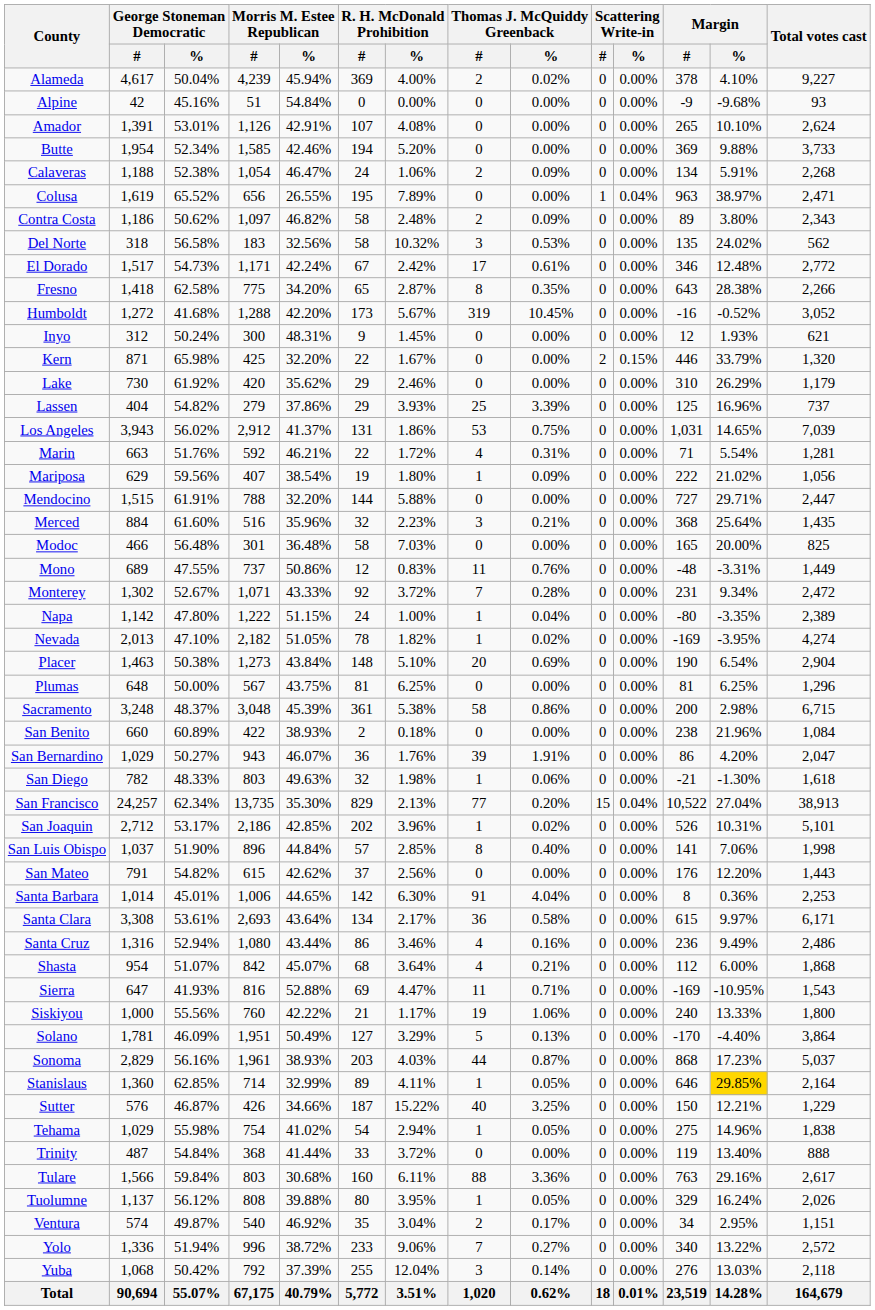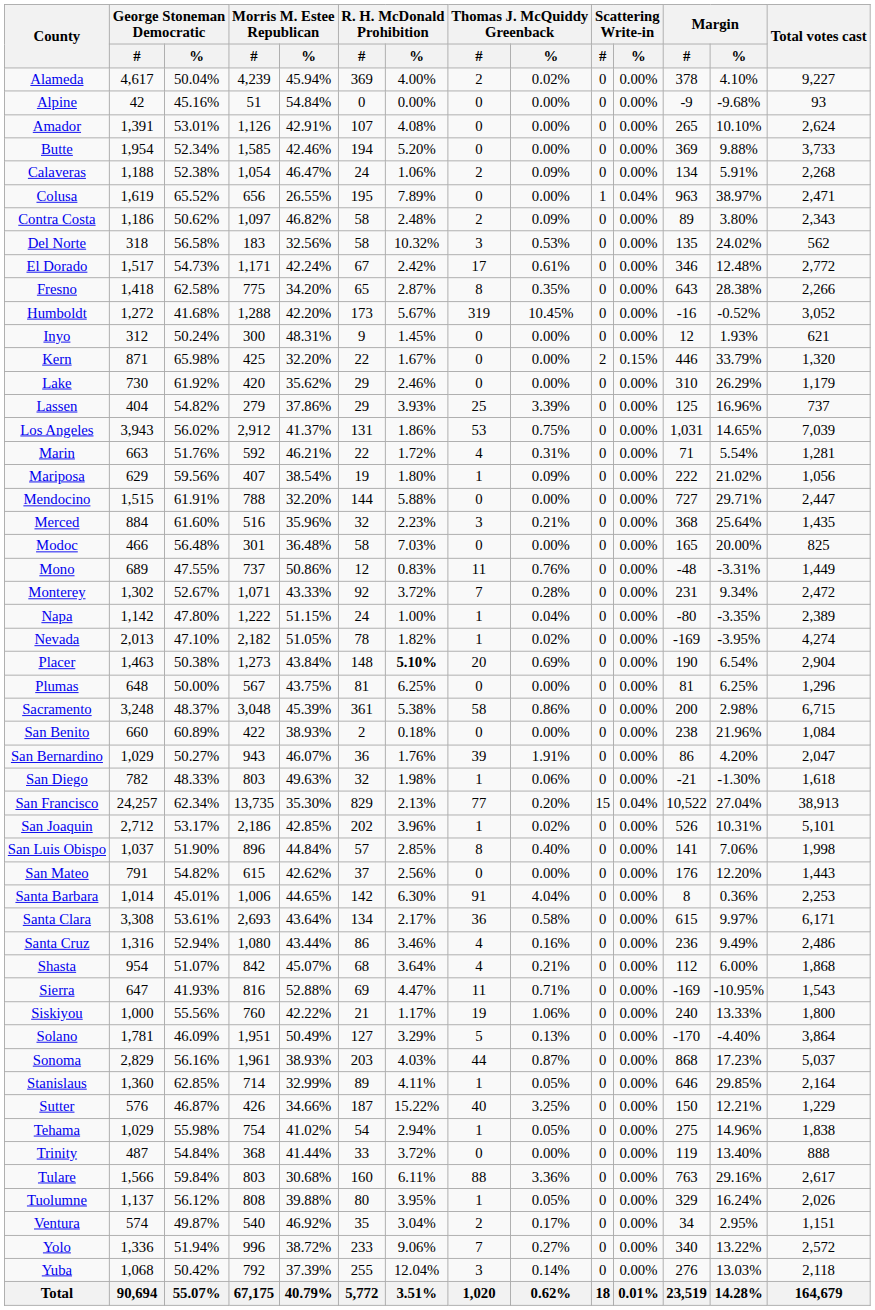Placer | R. H. McDonald Prohibition / %: normal -> bold
Stanislaus | Margin / %: gold background -> no background
